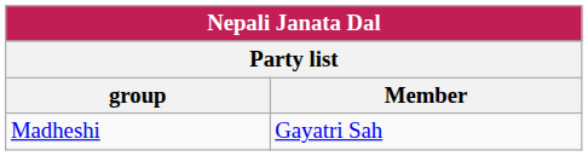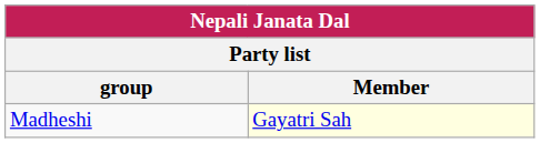Madheshi | Member: no background -> lightyellow background
